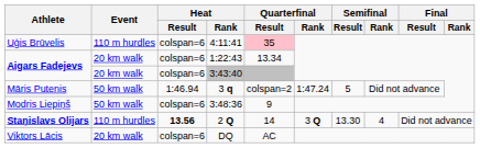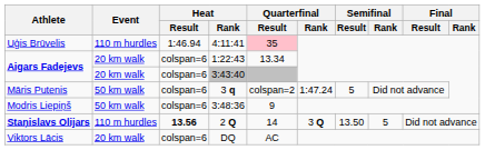4:11:41 | Heat / Result: colspan=6 -> 1:46.94
3 q | Heat / Result: 1:46.94 -> colspan=6
2 Q | Semifinal / Result: 13.30 -> 13.50
2 Q | Semifinal / Rank: 4 -> 5
